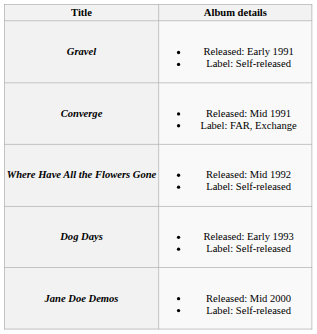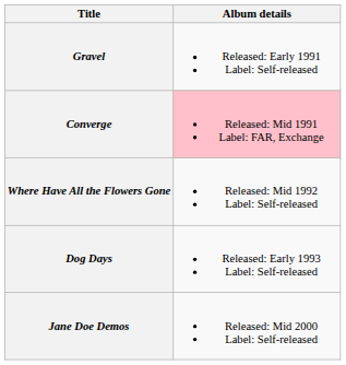Converge | Album details: no background -> pink background
